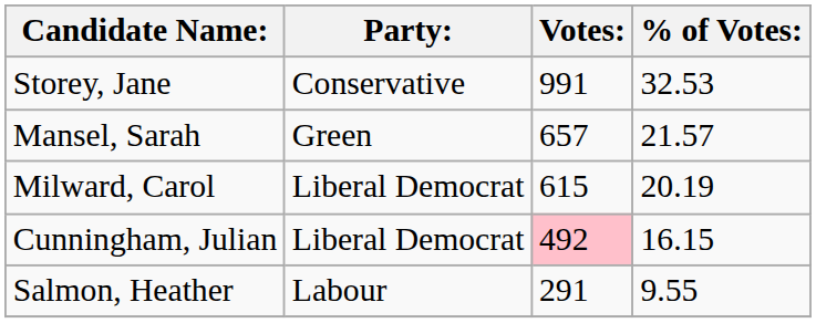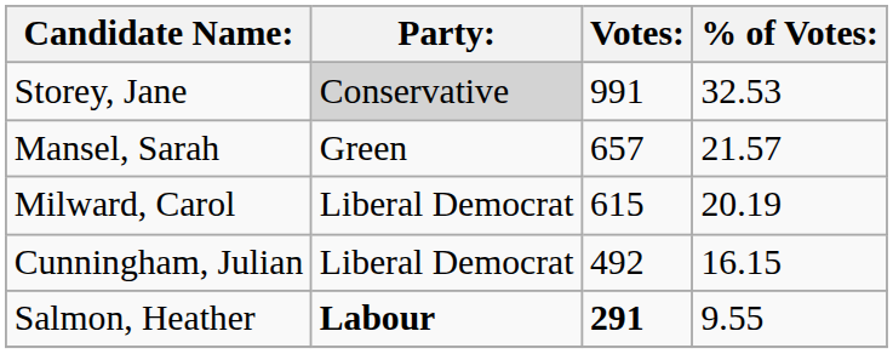Storey, Jane | Party:: no background -> lightgrey background
Cunningham, Julian | Votes:: pink background -> no background
Salmon, Heather | Party:: normal -> bold
Salmon, Heather | Votes:: normal -> bold
